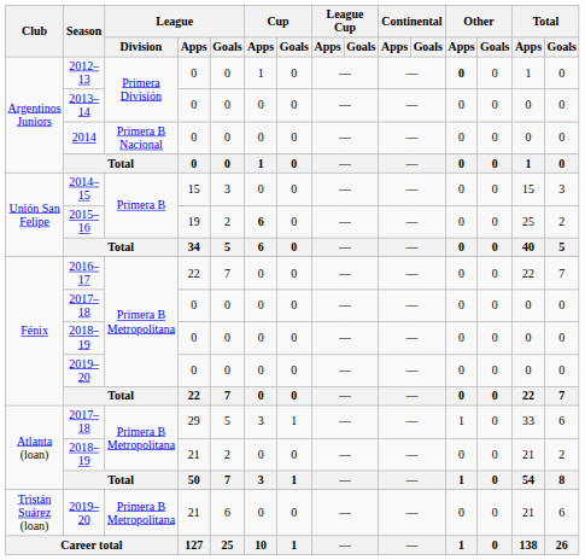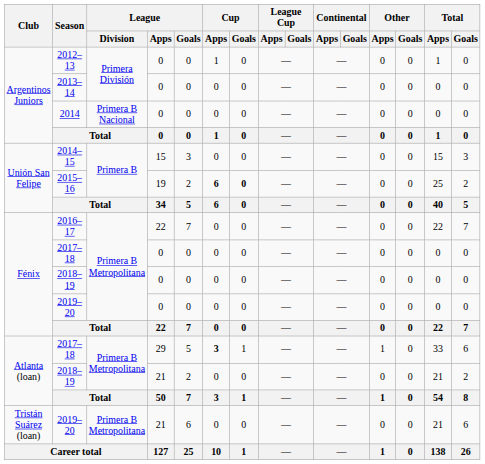2012–13 | Other / Apps: bold -> normal
2015–16 | Cup / Goals: normal -> bold
2017–18 / 29 | Cup / Apps: normal -> bold
